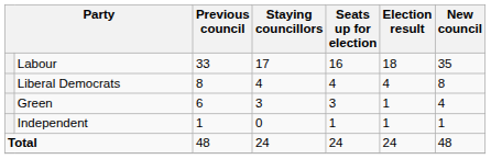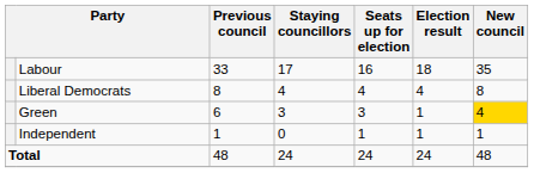Green | New council: no background -> gold background
